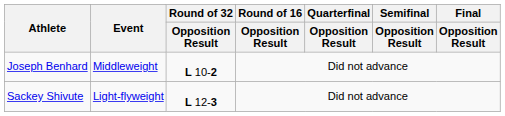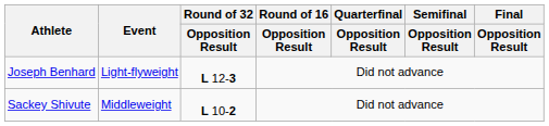Joseph Benhard | Event: Middleweight -> Light-flyweight
Joseph Benhard | Round of 32 / Opposition Result: L 10-2 -> L 12-3
Sackey Shivute | Event: Light-flyweight -> Middleweight
Sackey Shivute | Round of 32 / Opposition Result: L 12-3 -> L 10-2
